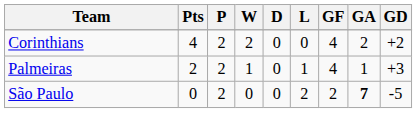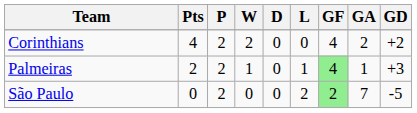Palmeiras | GF: no background -> lightgreen background
São Paulo | GF: no background -> lightgreen background
São Paulo | GA: bold -> normal
